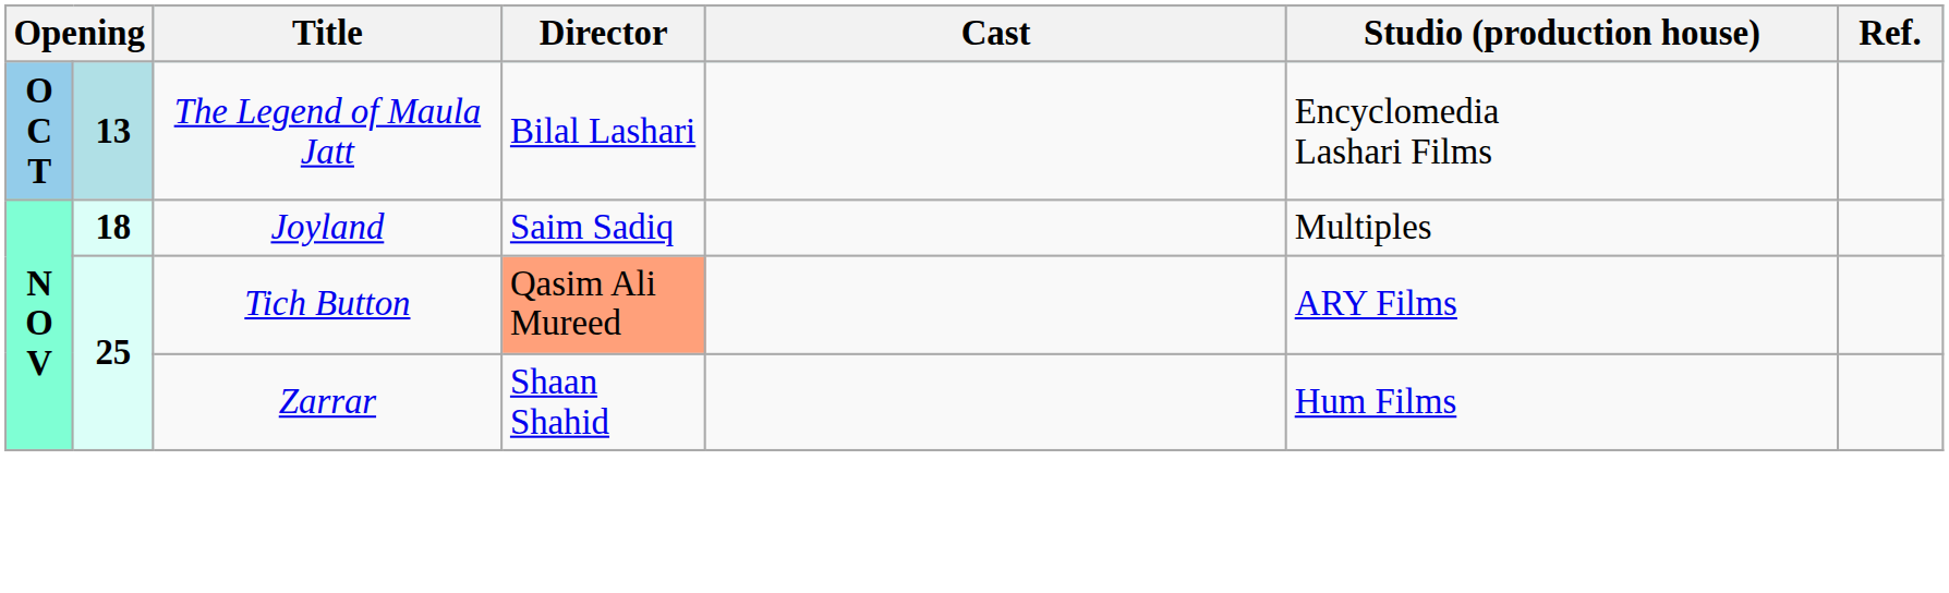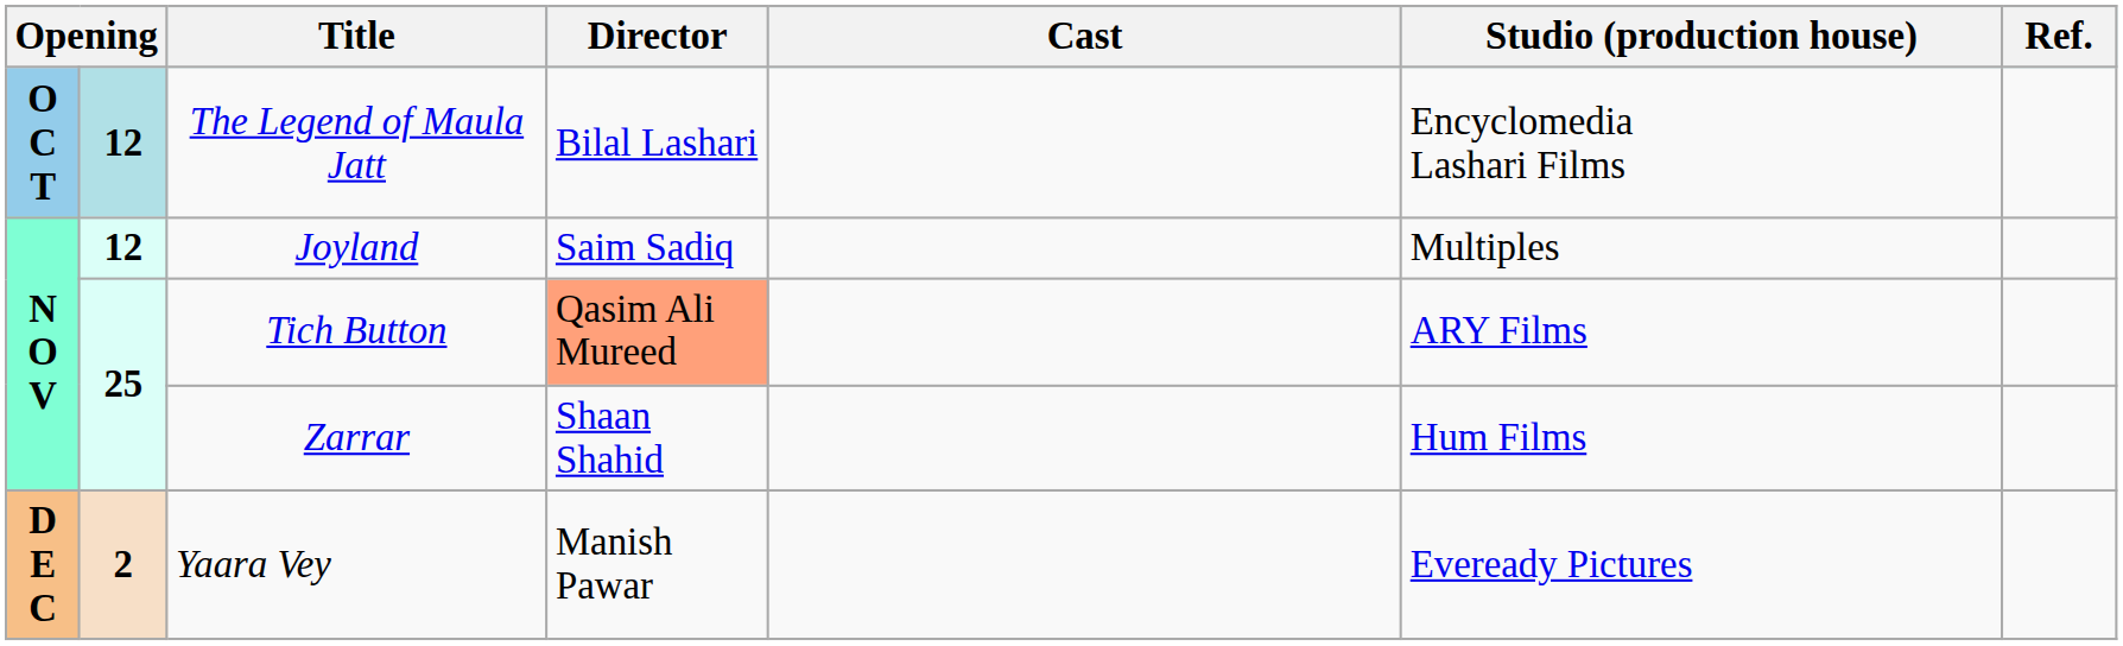The Legend of Maula Jatt | column 2: 13 -> 12
Joyland | column 2: 18 -> 12
+ row: D E C | 2 | Yaara Vey | Manish Pawar | Eveready Pictures
